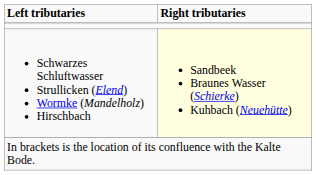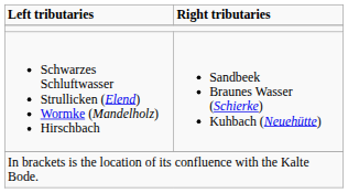row 3 | Right tributaries: lightyellow background -> no background
